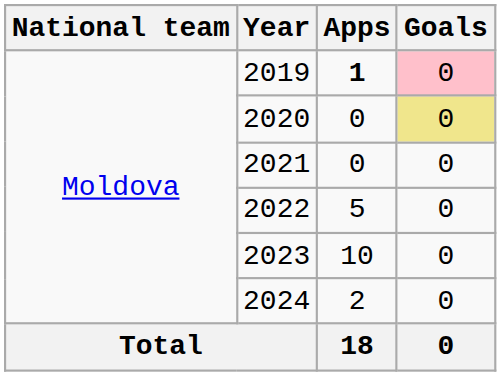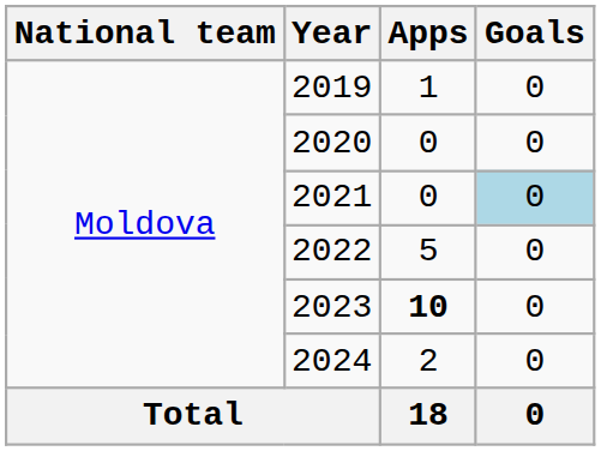2019 | Apps: bold -> normal
2019 | Goals: pink background -> no background
2020 | Goals: khaki background -> no background
2021 | Goals: no background -> lightblue background
2023 | Apps: normal -> bold
